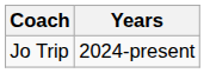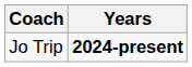Jo Trip | Years: normal -> bold
